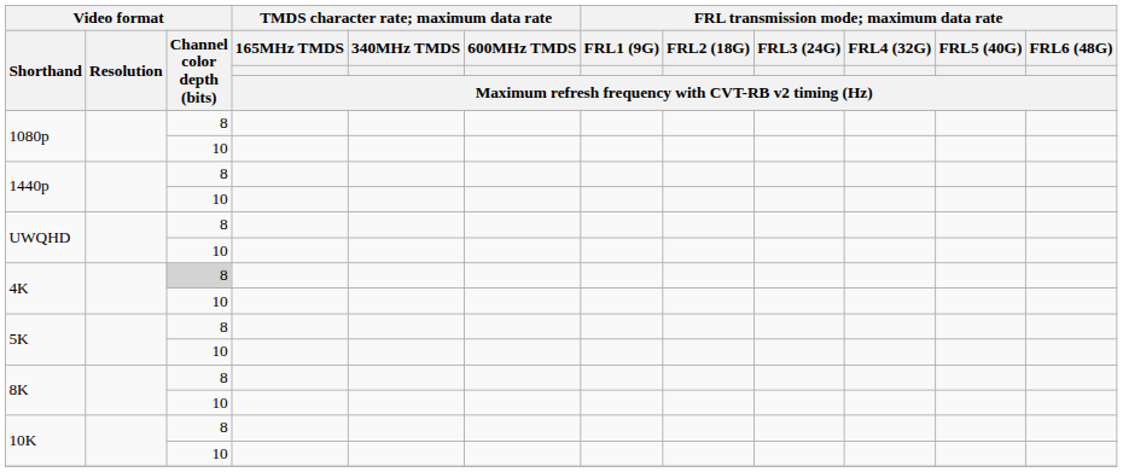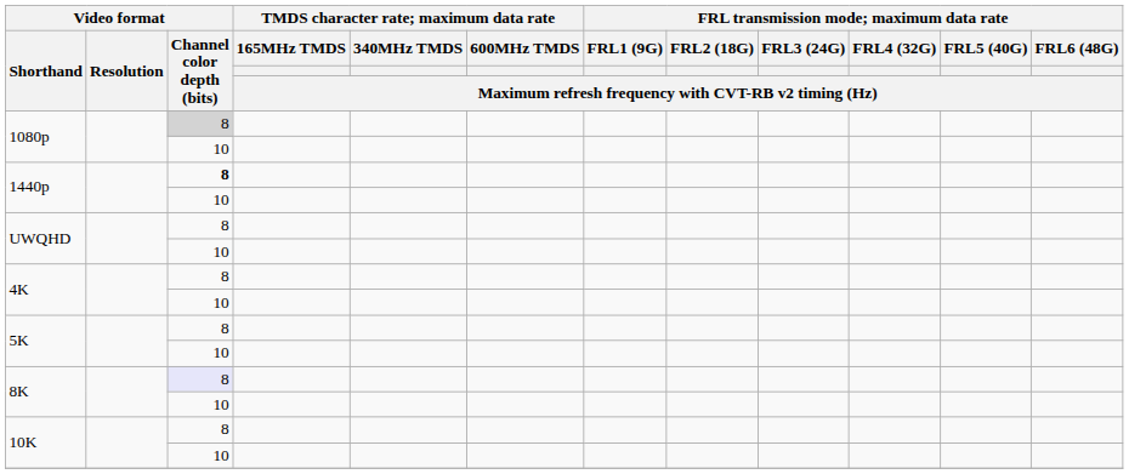1080p / 8 | Video format / Channel color depth (bits): no background -> lightgrey background
1440p / 8 | Video format / Channel color depth (bits): normal -> bold
4K / 8 | Video format / Channel color depth (bits): lightgrey background -> no background
8K / 8 | Video format / Channel color depth (bits): no background -> lavender background
